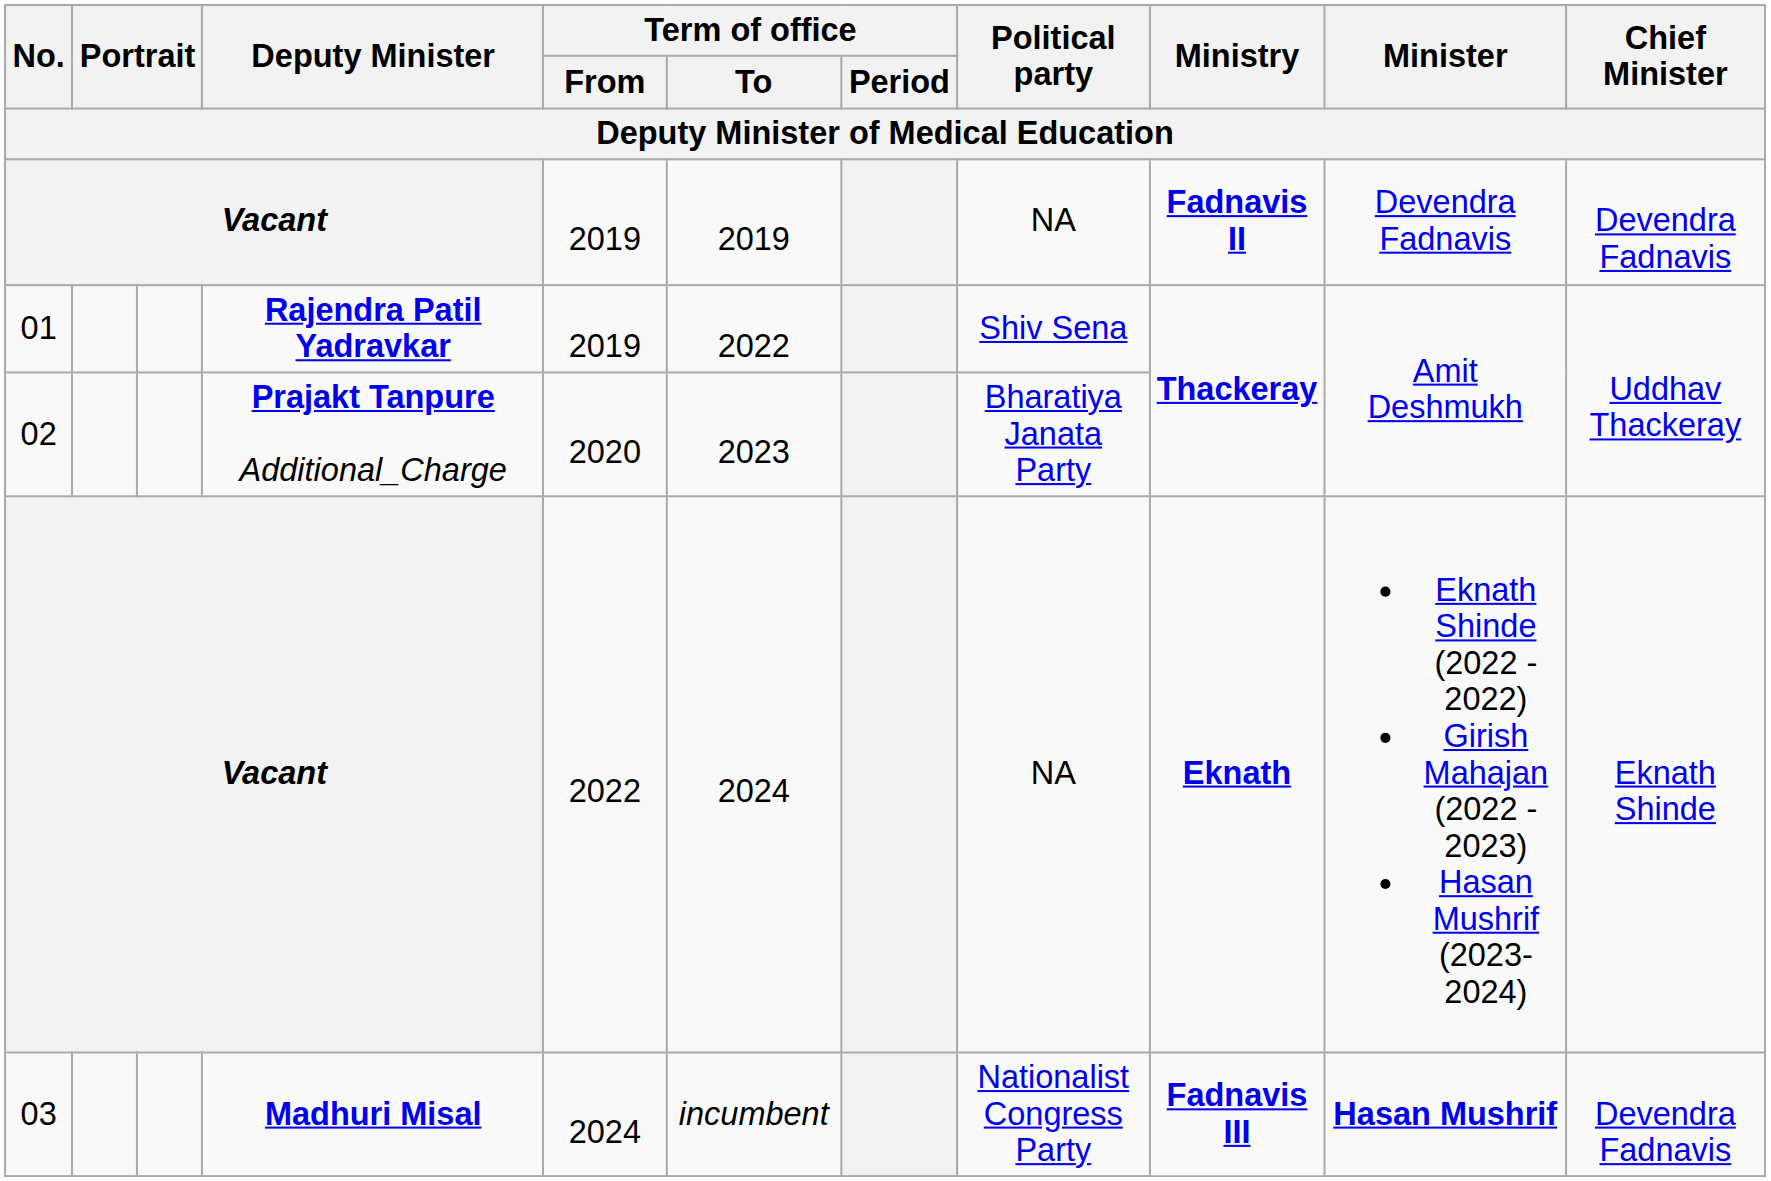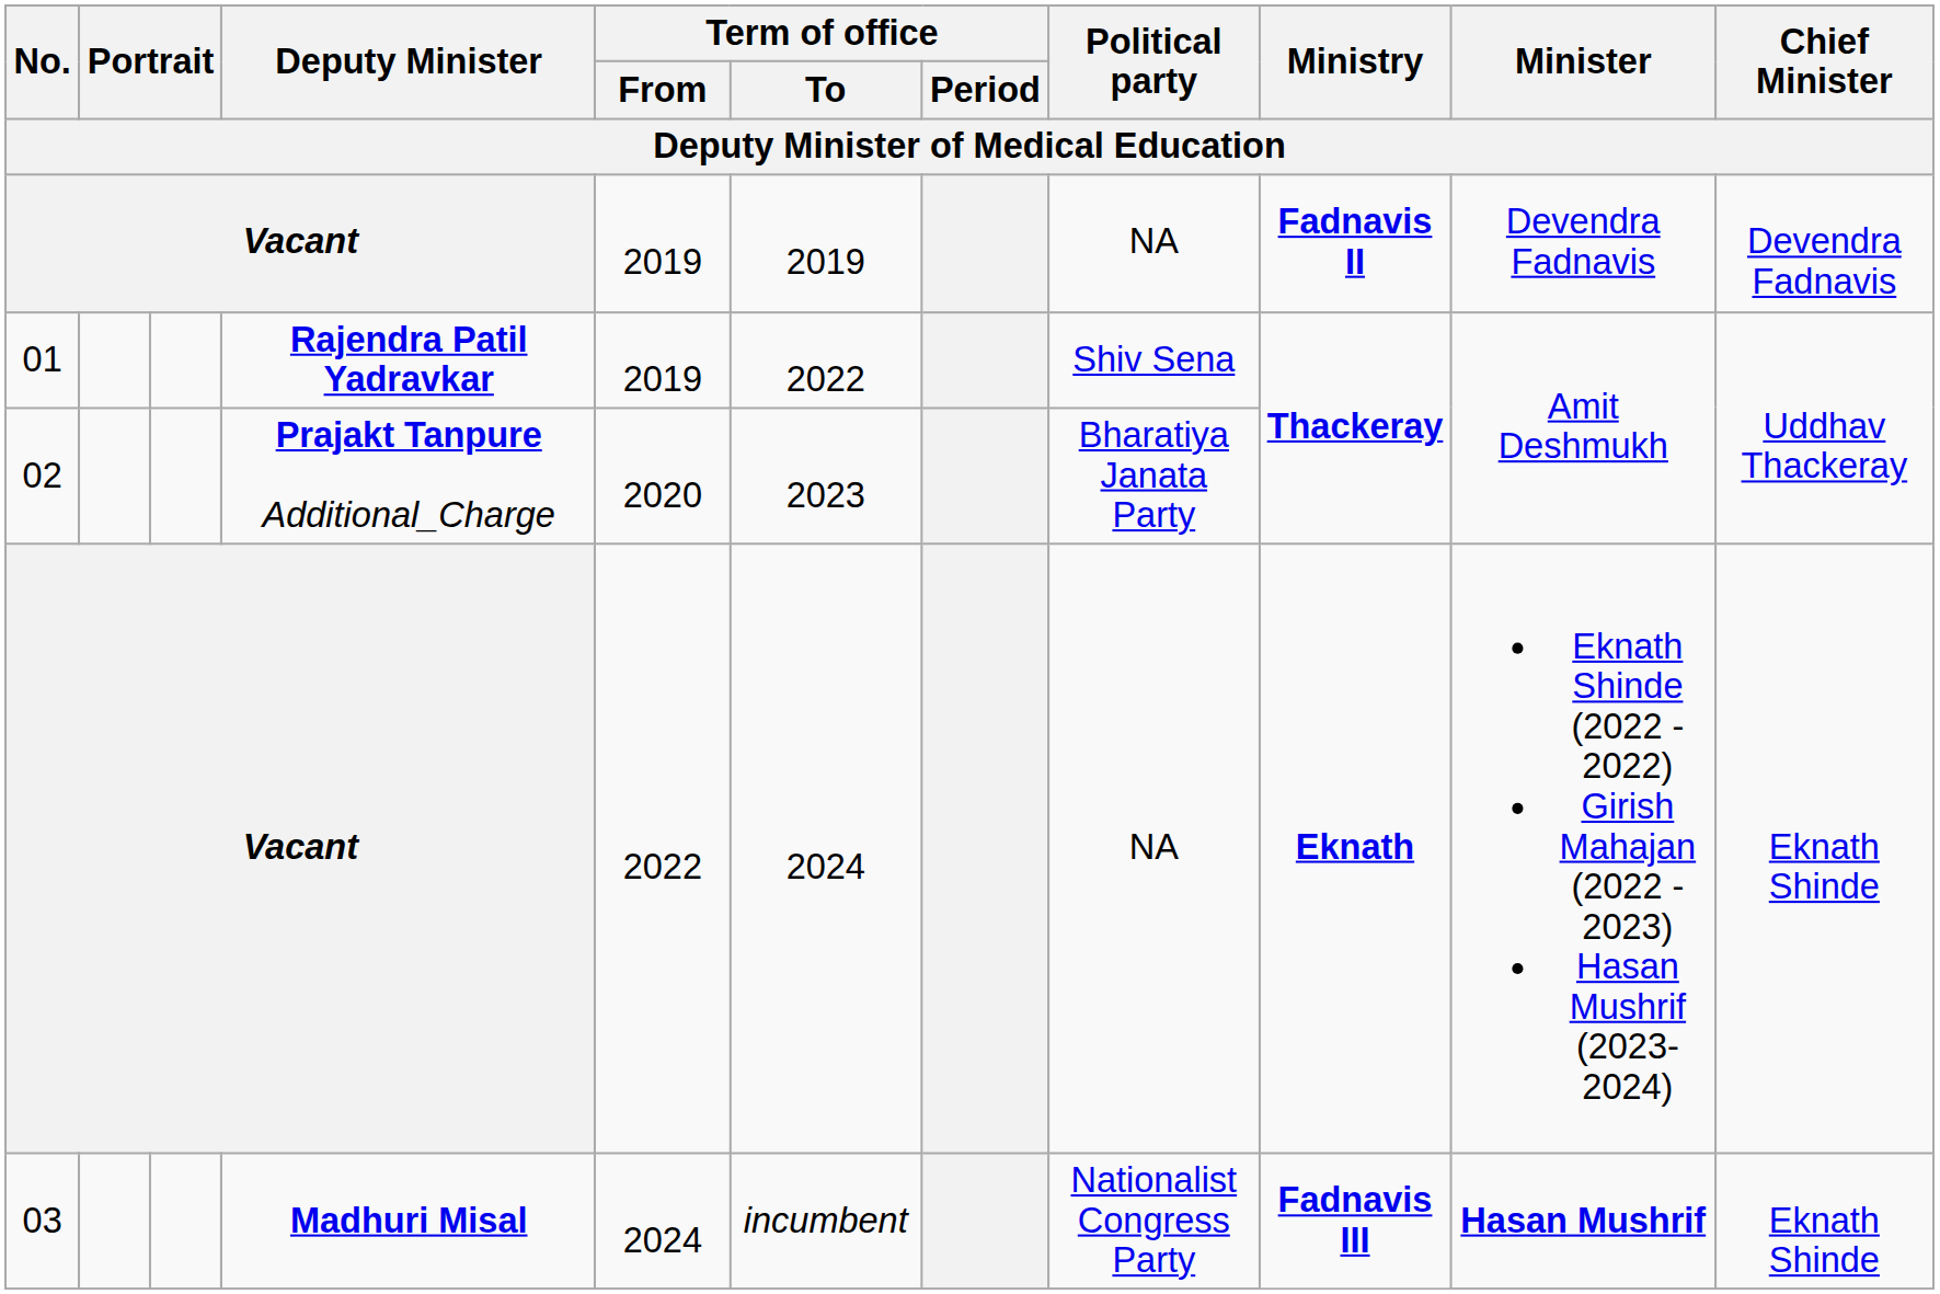03 | Chief Minister: Devendra Fadnavis -> Eknath Shinde
